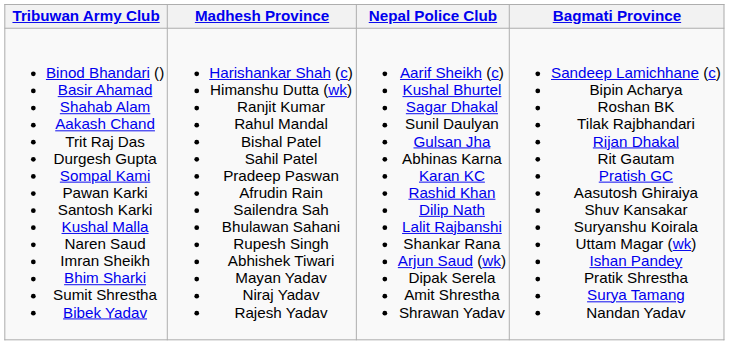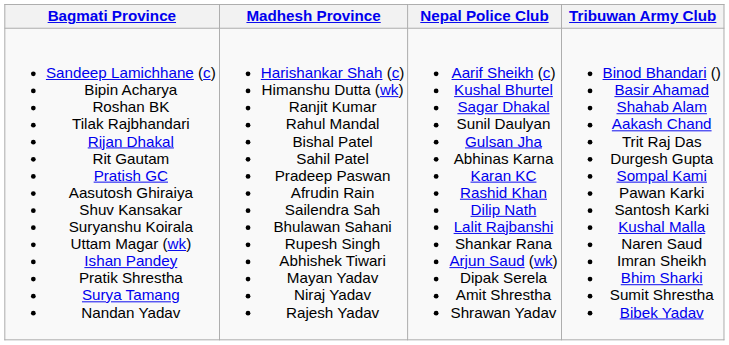columns swapped: Bagmati Province <-> Tribuwan Army Club
